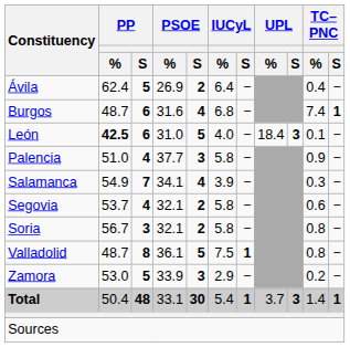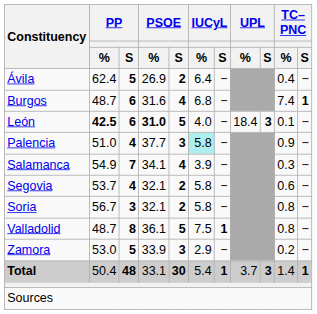León | PSOE / %: normal -> bold
Palencia | IUCyL / %: no background -> paleturquoise background
